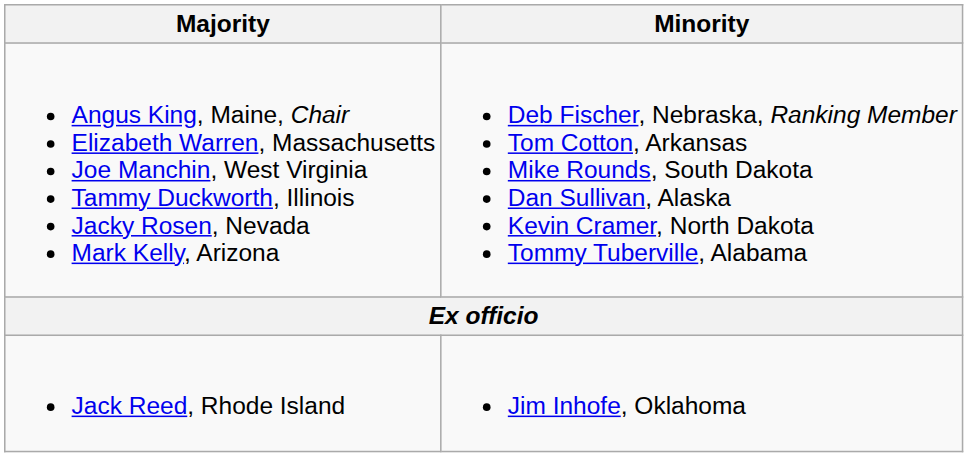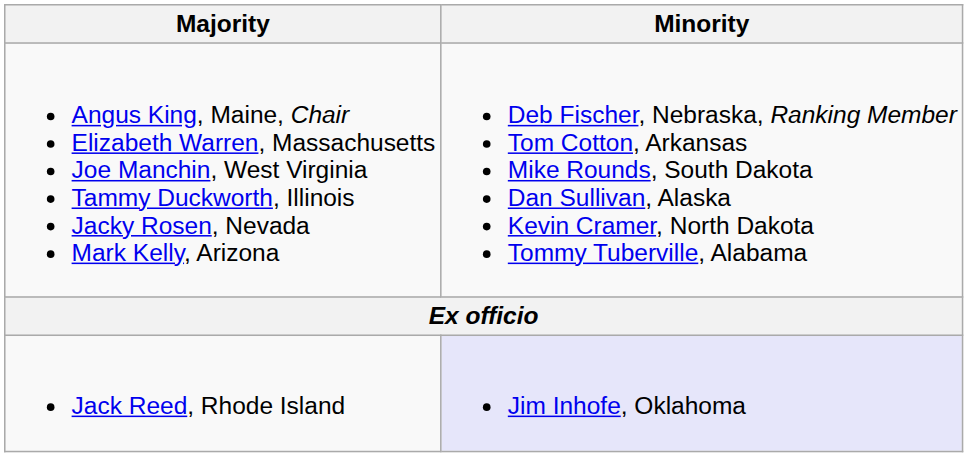Jack Reed, Rhode Island | Minority: no background -> lavender background
